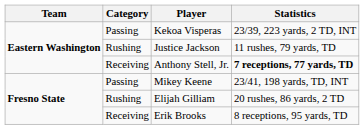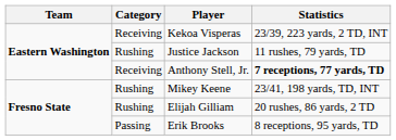Kekoa Visperas | Category: Passing -> Receiving
Mikey Keene | Category: Passing -> Rushing
Erik Brooks | Category: Receiving -> Passing
